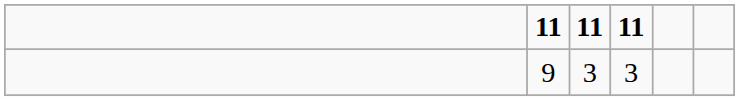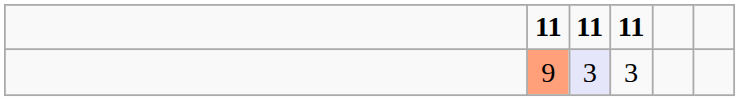row 2 | column 2: no background -> lightsalmon background
row 2 | column 3: no background -> lavender background
